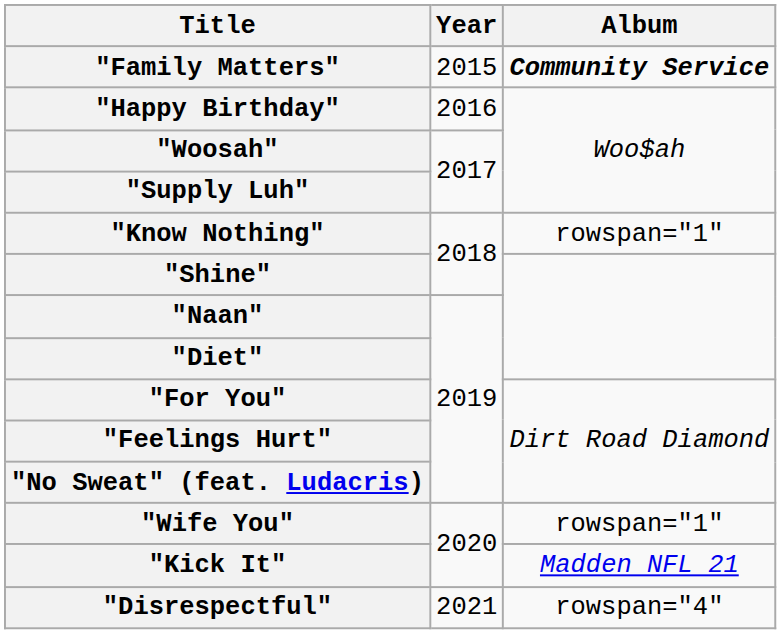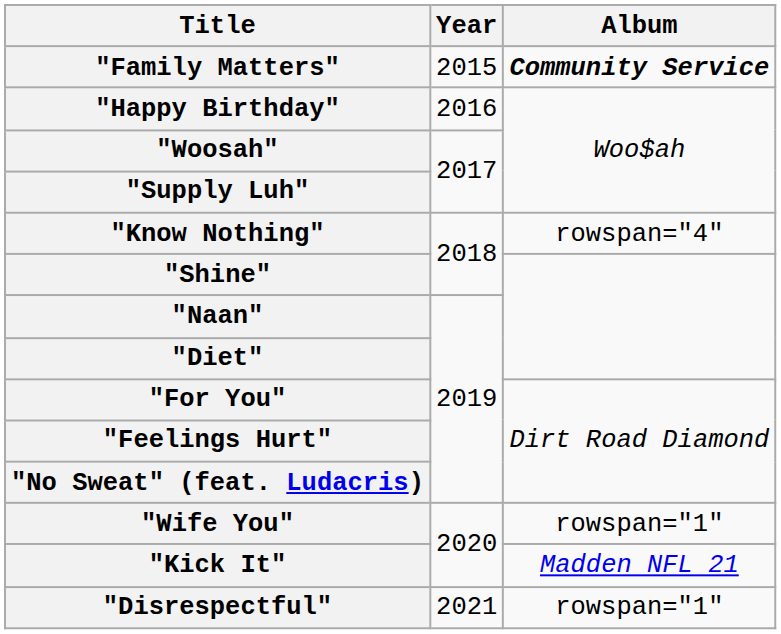"Know Nothing" | Album: rowspan="1" -> rowspan="4"
"Disrespectful" | Album: rowspan="4" -> rowspan="1"
